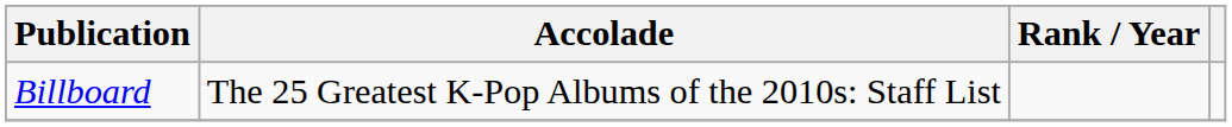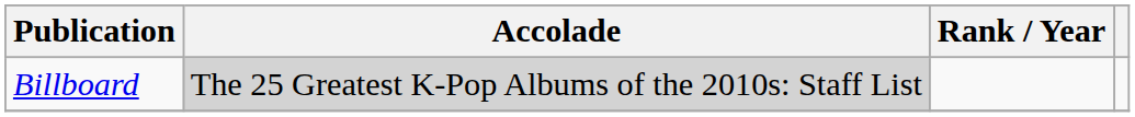Billboard | Accolade: no background -> lightgrey background
